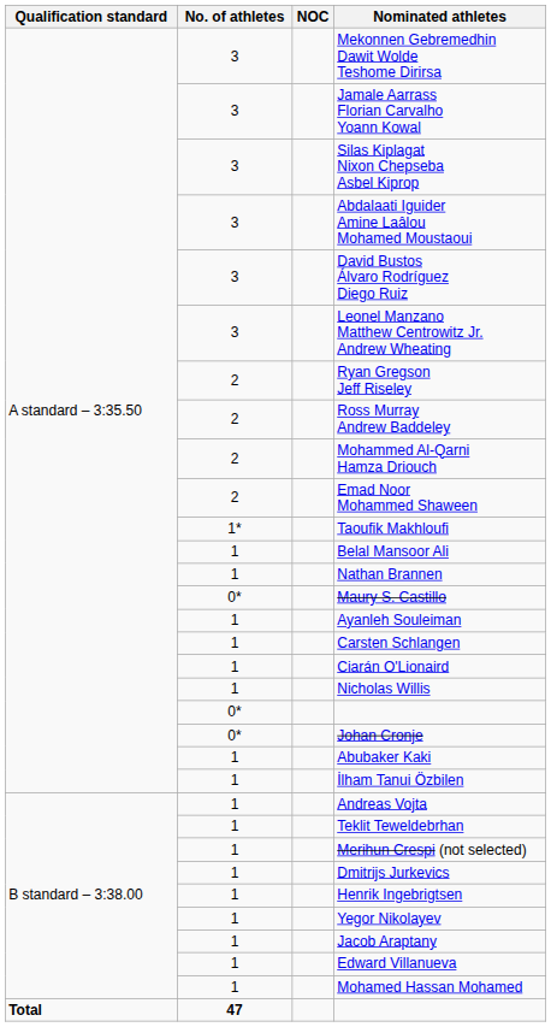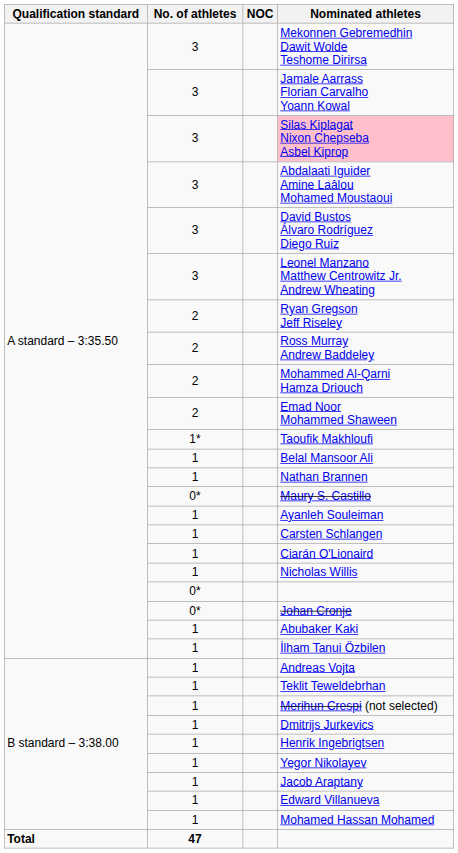Silas Kiplagat Nixon Chepseba Asbel Kiprop | Nominated athletes: no background -> pink background
